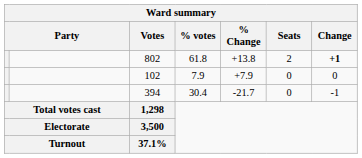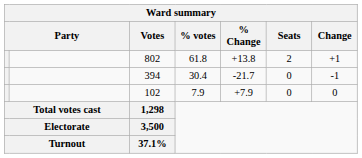802 | Change: bold -> normal
rows swapped: 394 <-> 102
